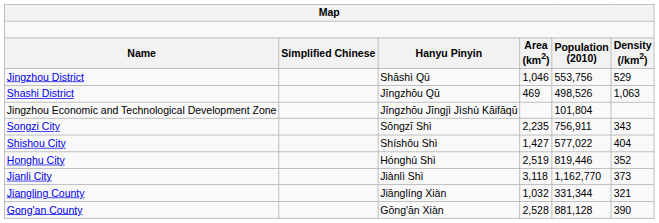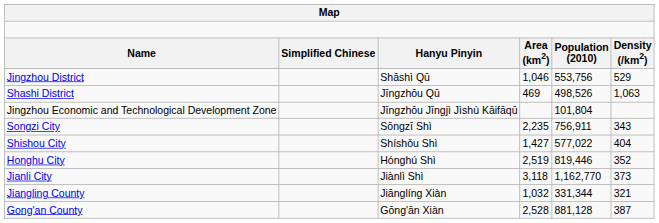Gong'an County | column 6: 390 -> 387
